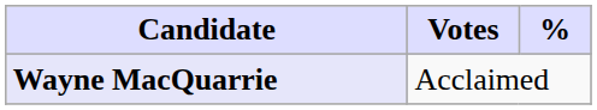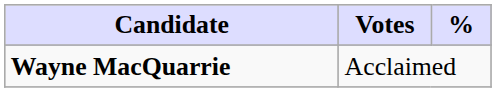Wayne MacQuarrie | Candidate: lavender background -> no background
